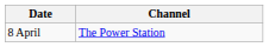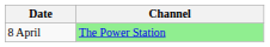8 April | Channel: no background -> lightgreen background
